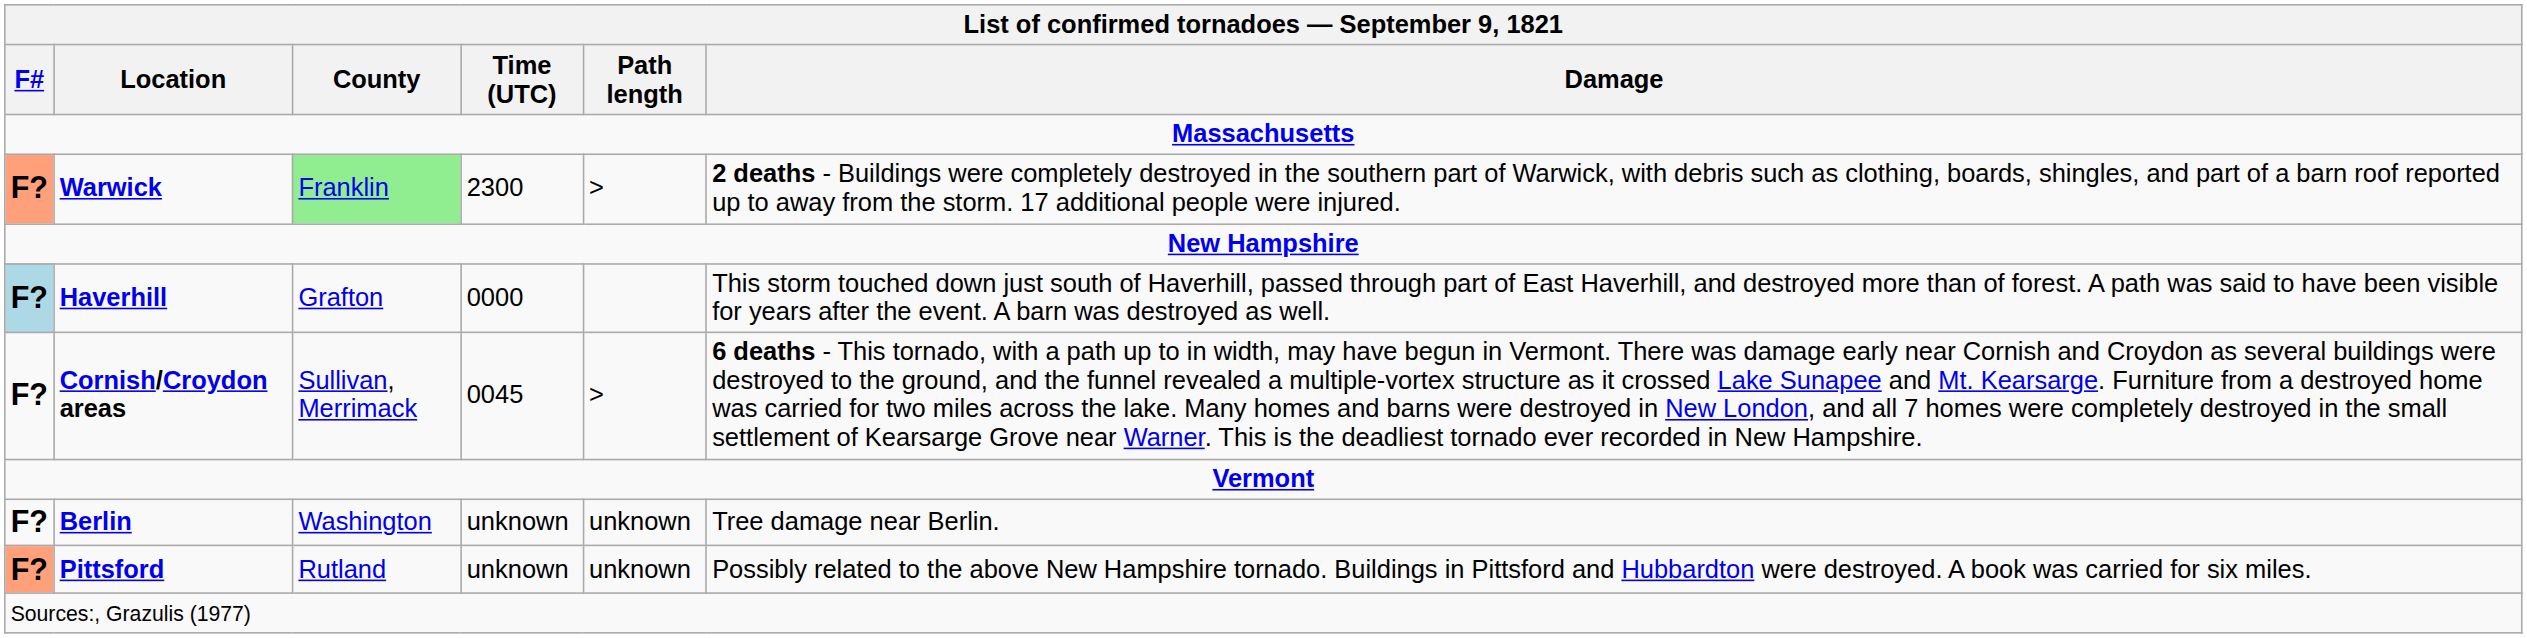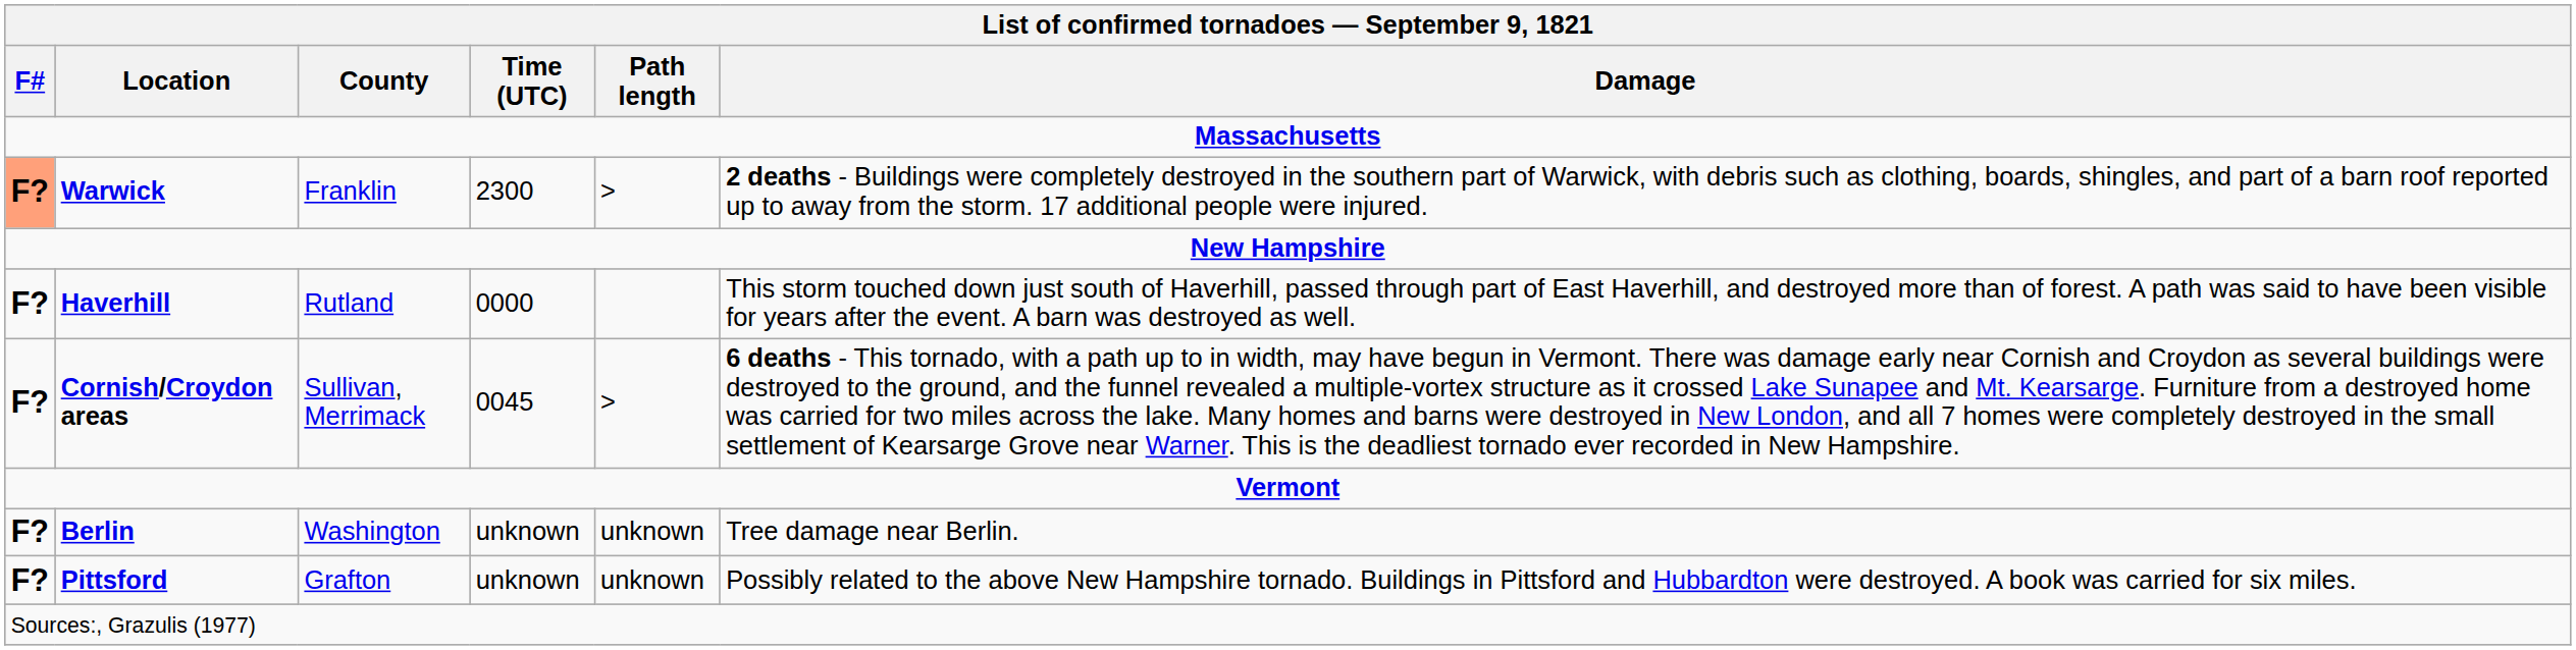Warwick | List of confirmed tornadoes — September 9, 1821 / County: lightgreen background -> no background
Haverhill | List of confirmed tornadoes — September 9, 1821 / F#: lightblue background -> no background
Haverhill | List of confirmed tornadoes — September 9, 1821 / County: Grafton -> Rutland
Pittsford | List of confirmed tornadoes — September 9, 1821 / F#: lightsalmon background -> no background
Pittsford | List of confirmed tornadoes — September 9, 1821 / County: Rutland -> Grafton
